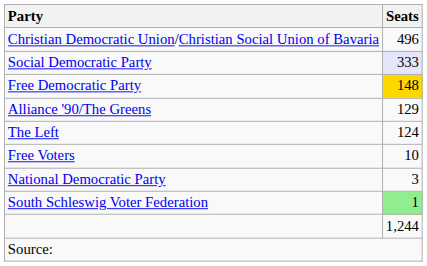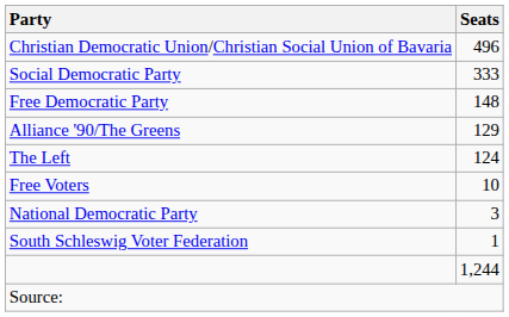Social Democratic Party | Seats: lavender background -> no background
Free Democratic Party | Seats: gold background -> no background
South Schleswig Voter Federation | Seats: lightgreen background -> no background
